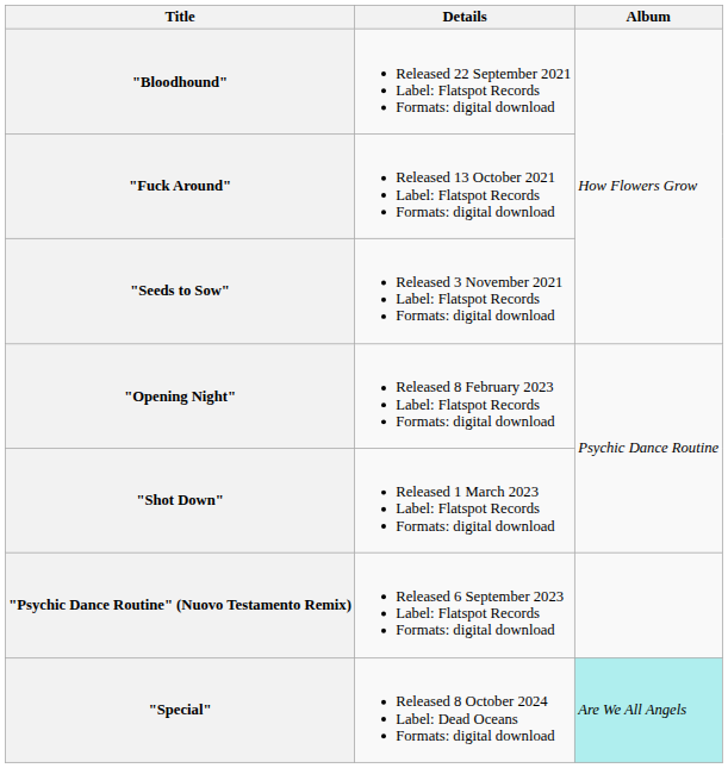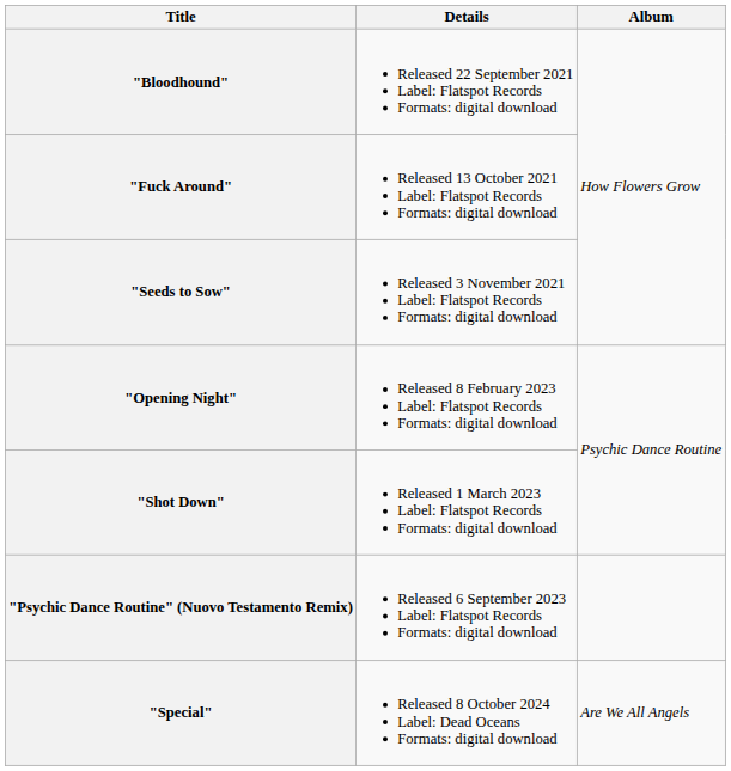"Special" | Album: paleturquoise background -> no background
